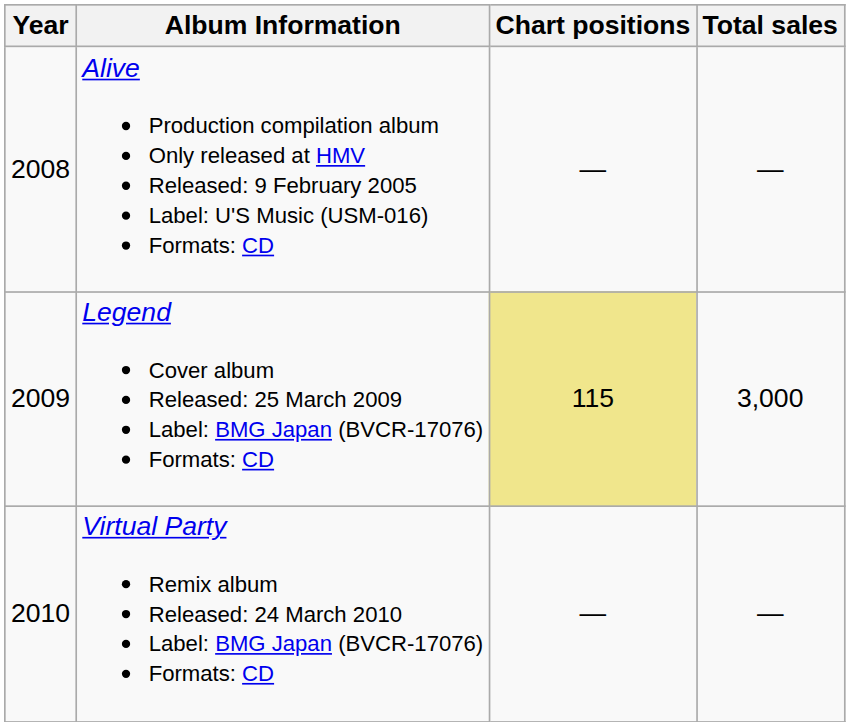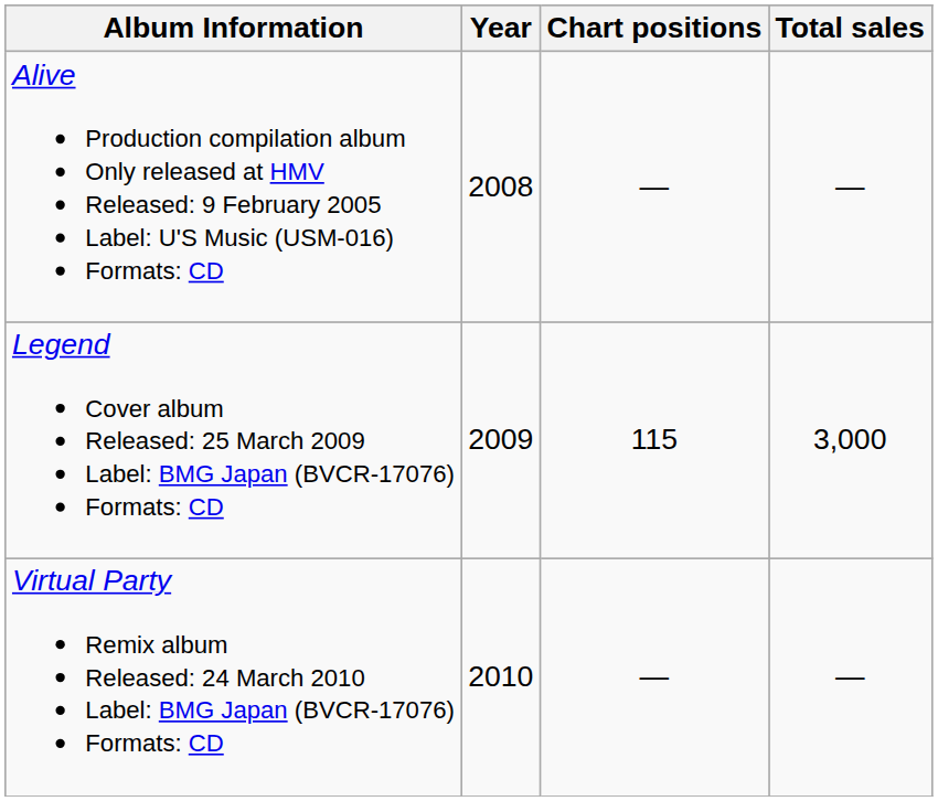columns swapped: Year <-> Album Information
row 3 | Chart positions: khaki background -> no background
